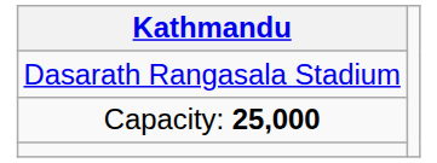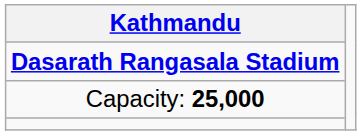Dasarath Rangasala Stadium | Kathmandu: normal -> bold
